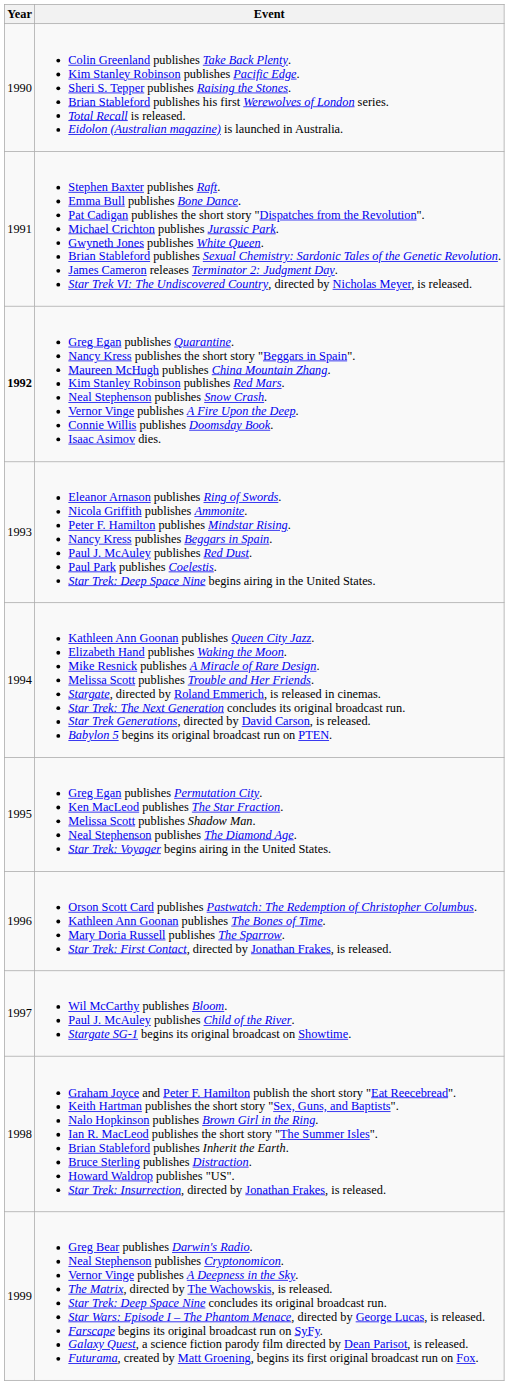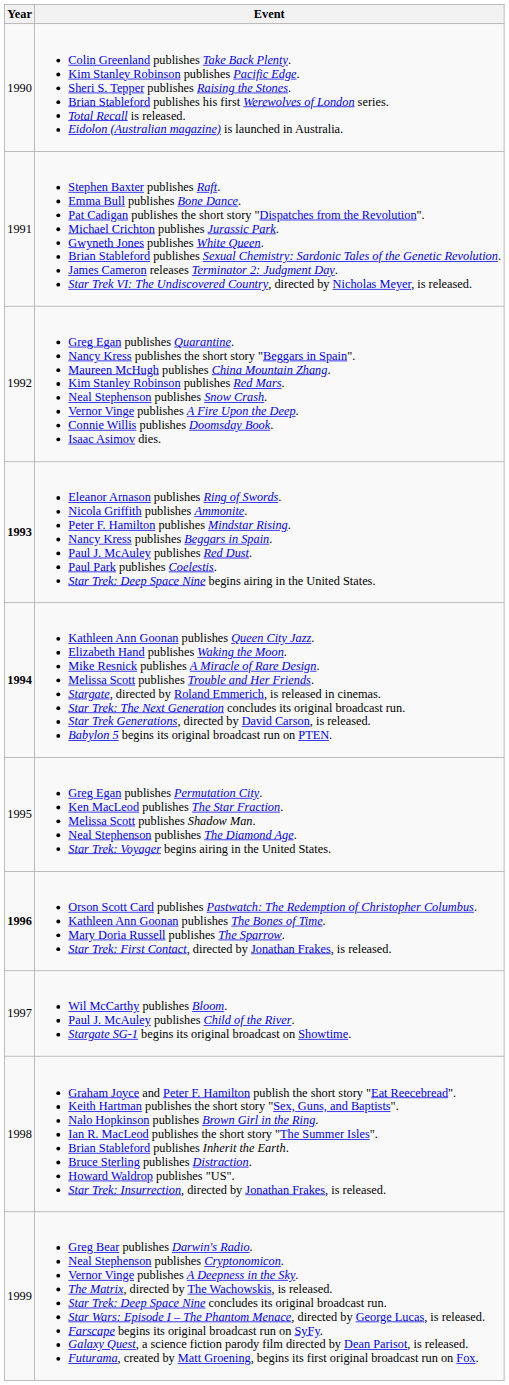row 4 | Year: bold -> normal
row 5 | Year: normal -> bold
row 6 | Year: normal -> bold
row 8 | Year: normal -> bold
